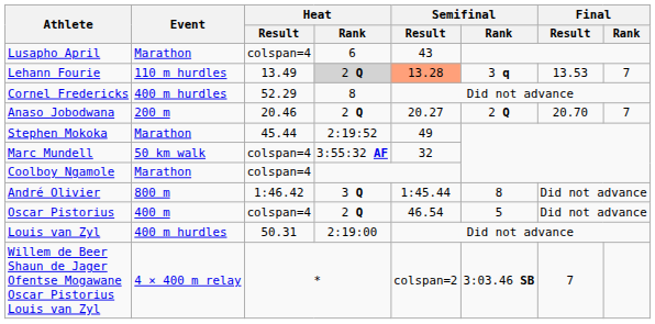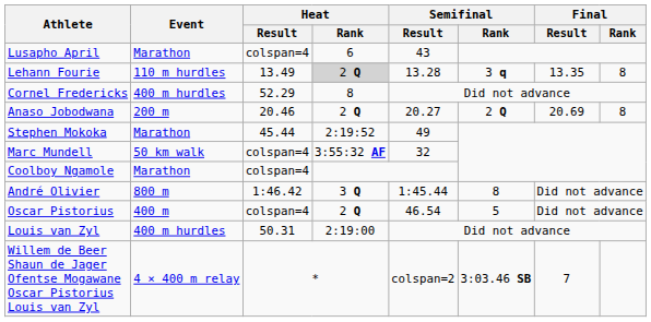Lehann Fourie | Semifinal / Result: lightsalmon background -> no background
Lehann Fourie | Final / Result: 13.53 -> 13.35
Lehann Fourie | Final / Rank: 7 -> 8
Anaso Jobodwana | Final / Result: 20.70 -> 20.69
Anaso Jobodwana | Final / Rank: 7 -> 8
